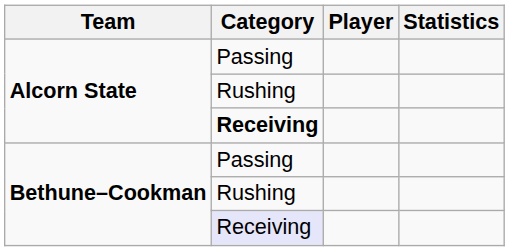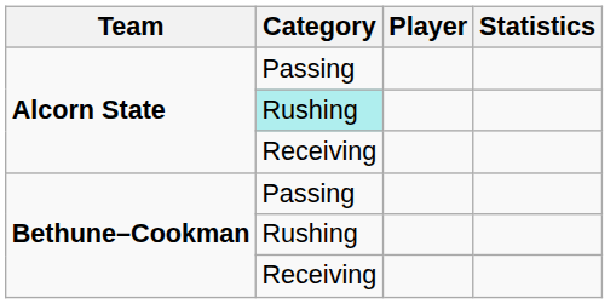Alcorn State / Rushing | Category: no background -> paleturquoise background
Alcorn State / Receiving | Category: bold -> normal
Bethune–Cookman / Receiving | Category: lavender background -> no background
